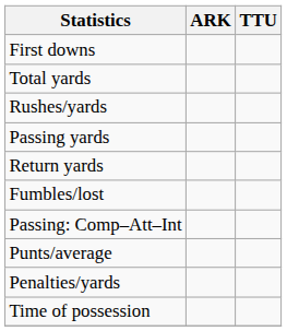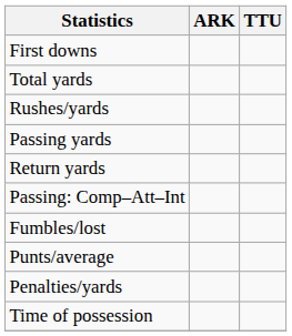rows swapped: Fumbles/lost <-> Passing: Comp–Att–Int
